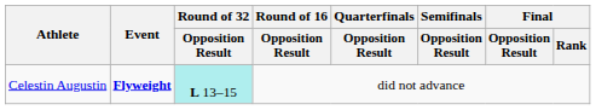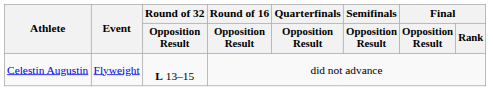Celestin Augustin | Event: bold -> normal
Celestin Augustin | Round of 32 / Opposition Result: paleturquoise background -> no background
